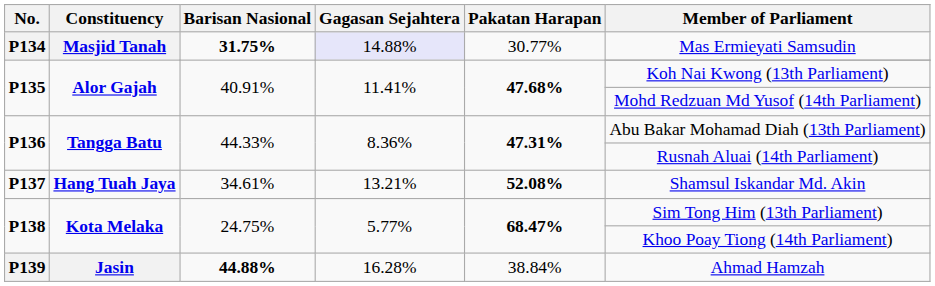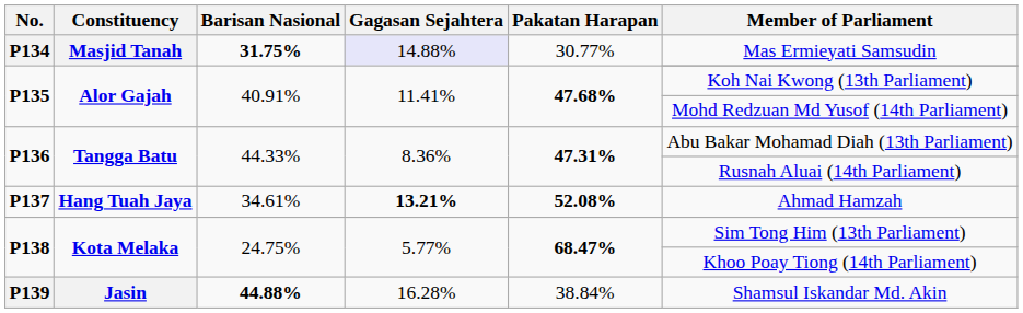P137 | Gagasan Sejahtera: normal -> bold
P137 | Member of Parliament: Shamsul Iskandar Md. Akin -> Ahmad Hamzah
P139 | Member of Parliament: Ahmad Hamzah -> Shamsul Iskandar Md. Akin
